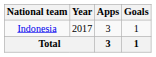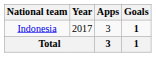Indonesia | Goals: normal -> bold
